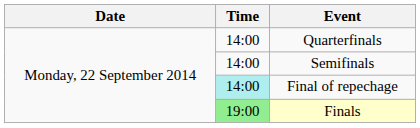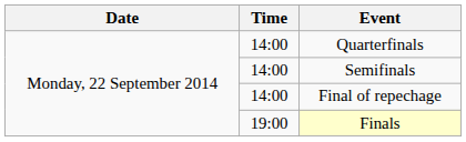Final of repechage | Time: paleturquoise background -> no background
Finals | Time: lightgreen background -> no background
